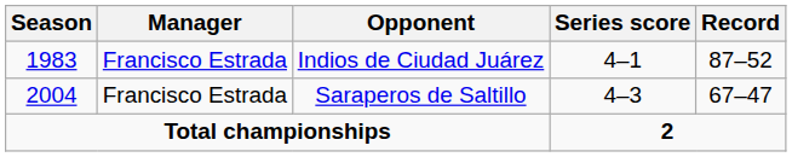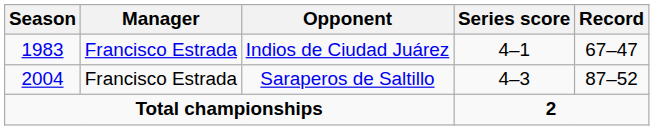Indios de Ciudad Juárez | Record: 87–52 -> 67–47
Saraperos de Saltillo | Record: 67–47 -> 87–52
